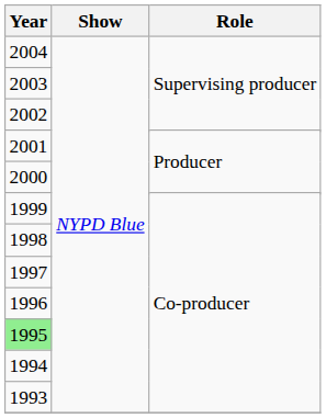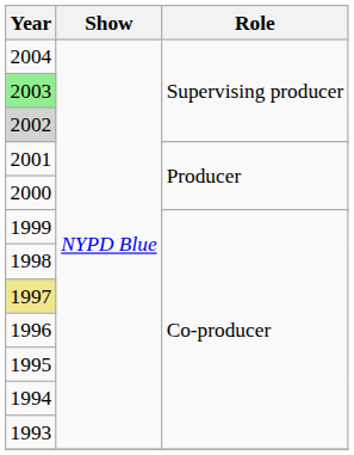2003 | Year: no background -> lightgreen background
2002 | Year: no background -> lightgrey background
1997 | Year: no background -> khaki background
1995 | Year: lightgreen background -> no background
